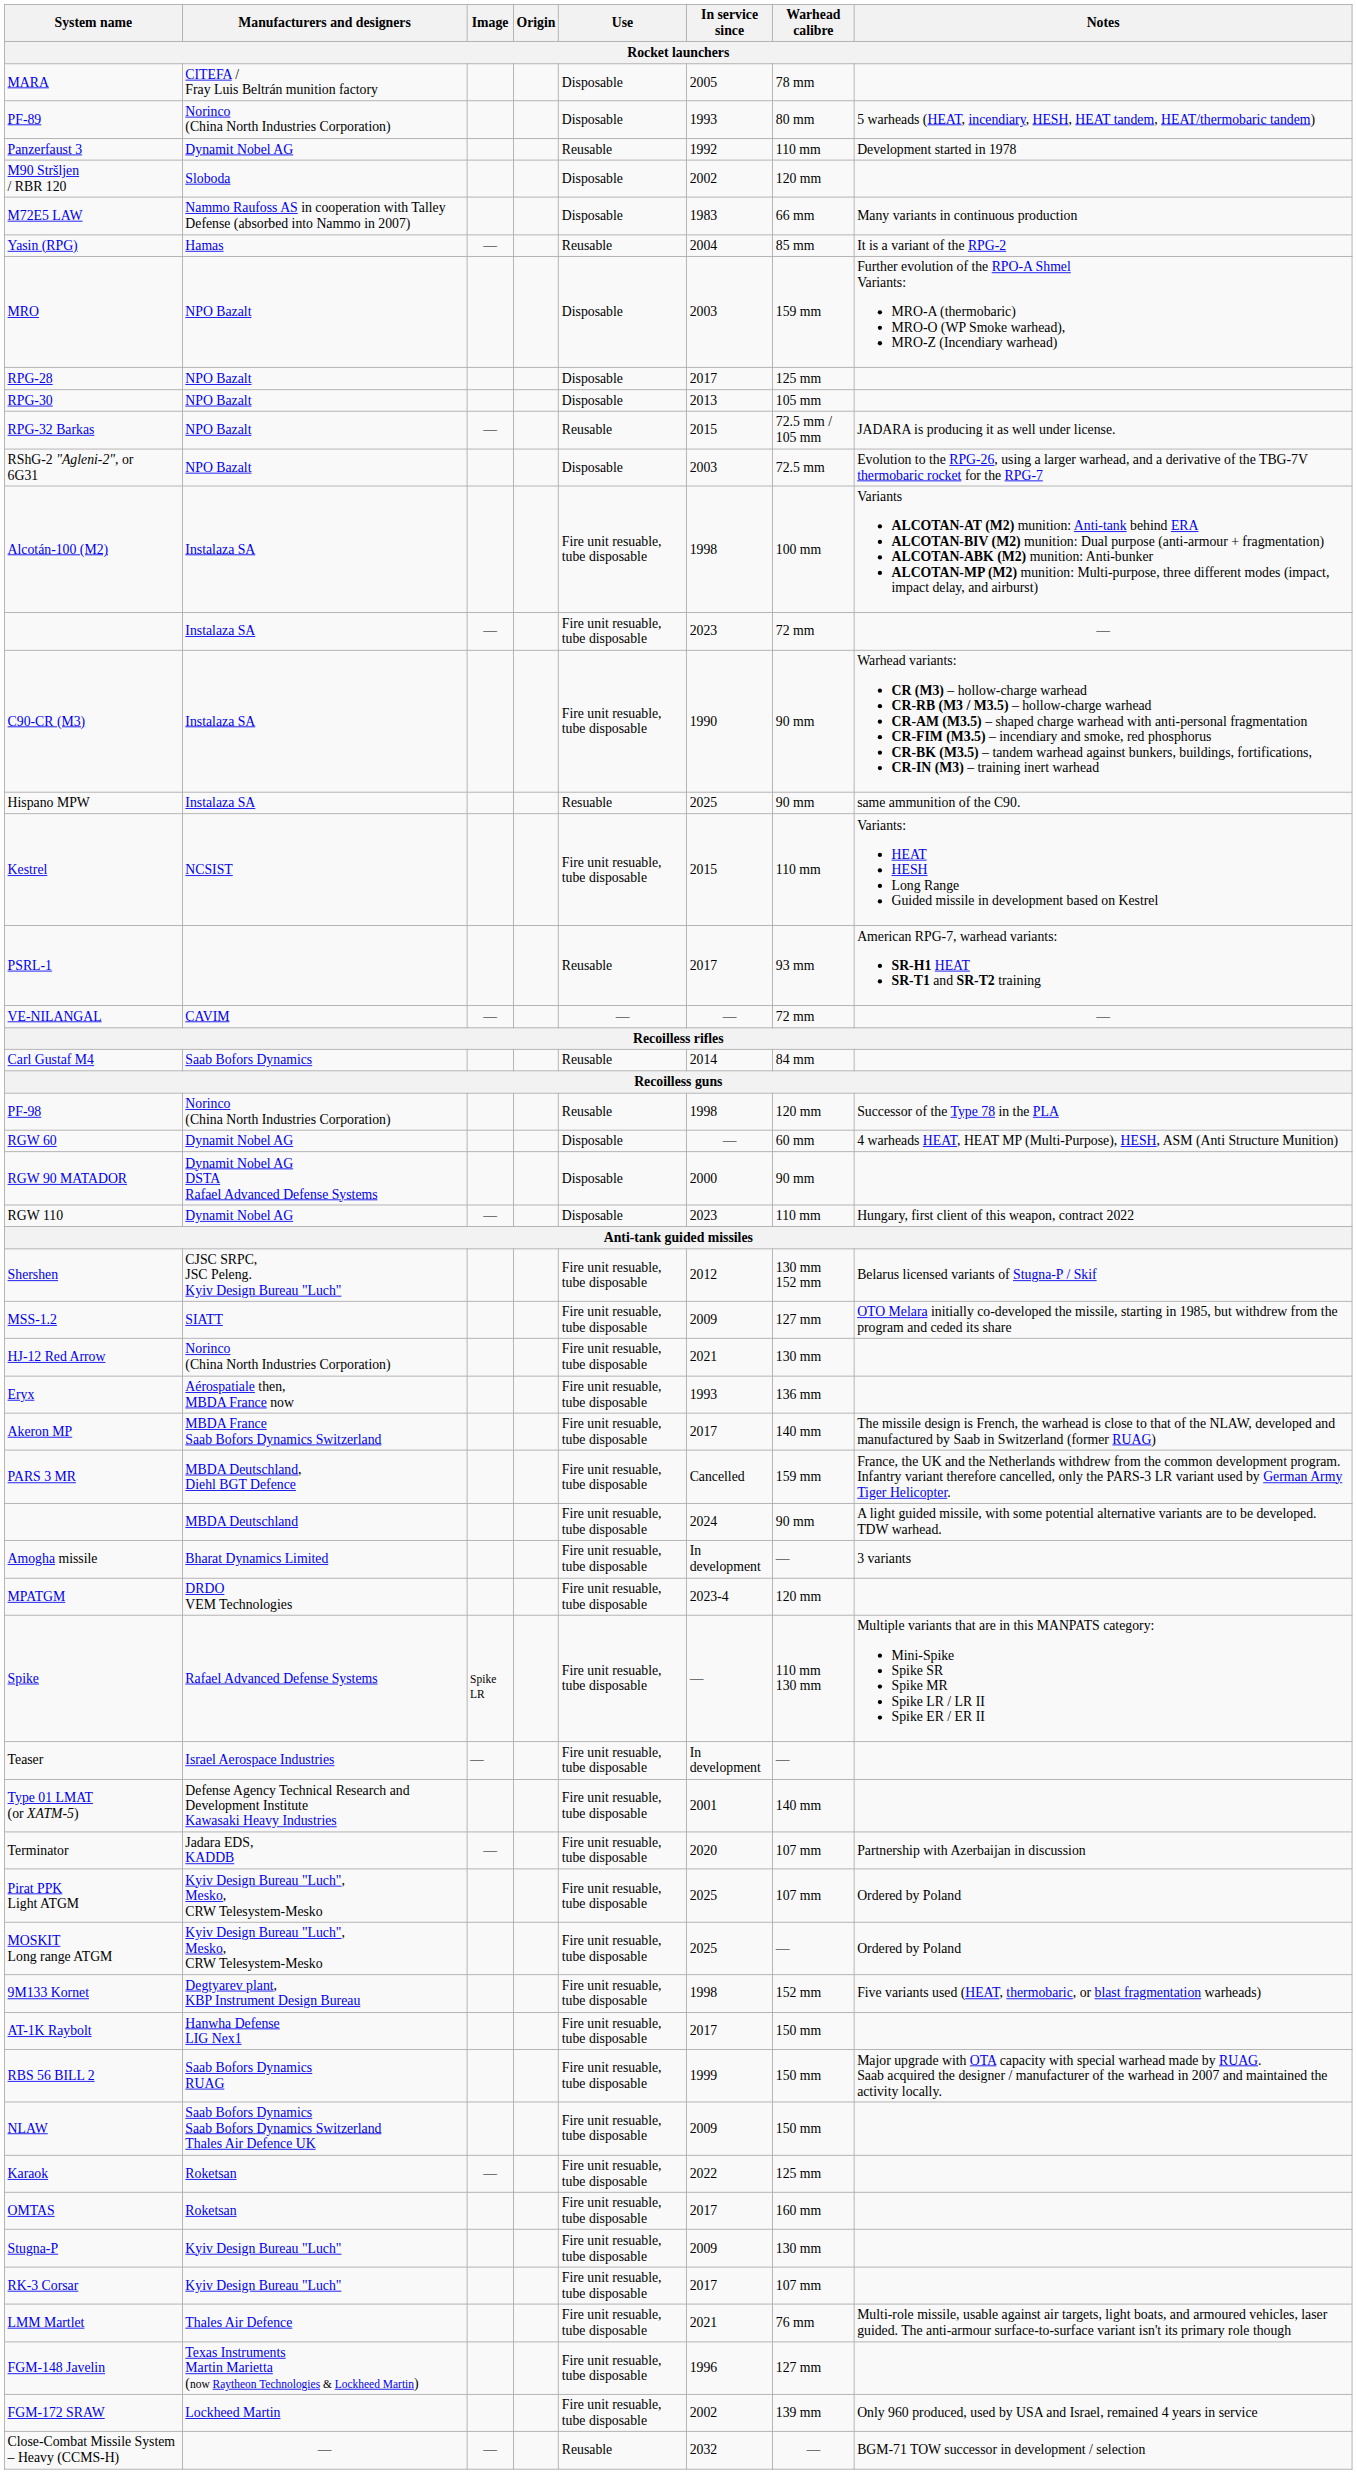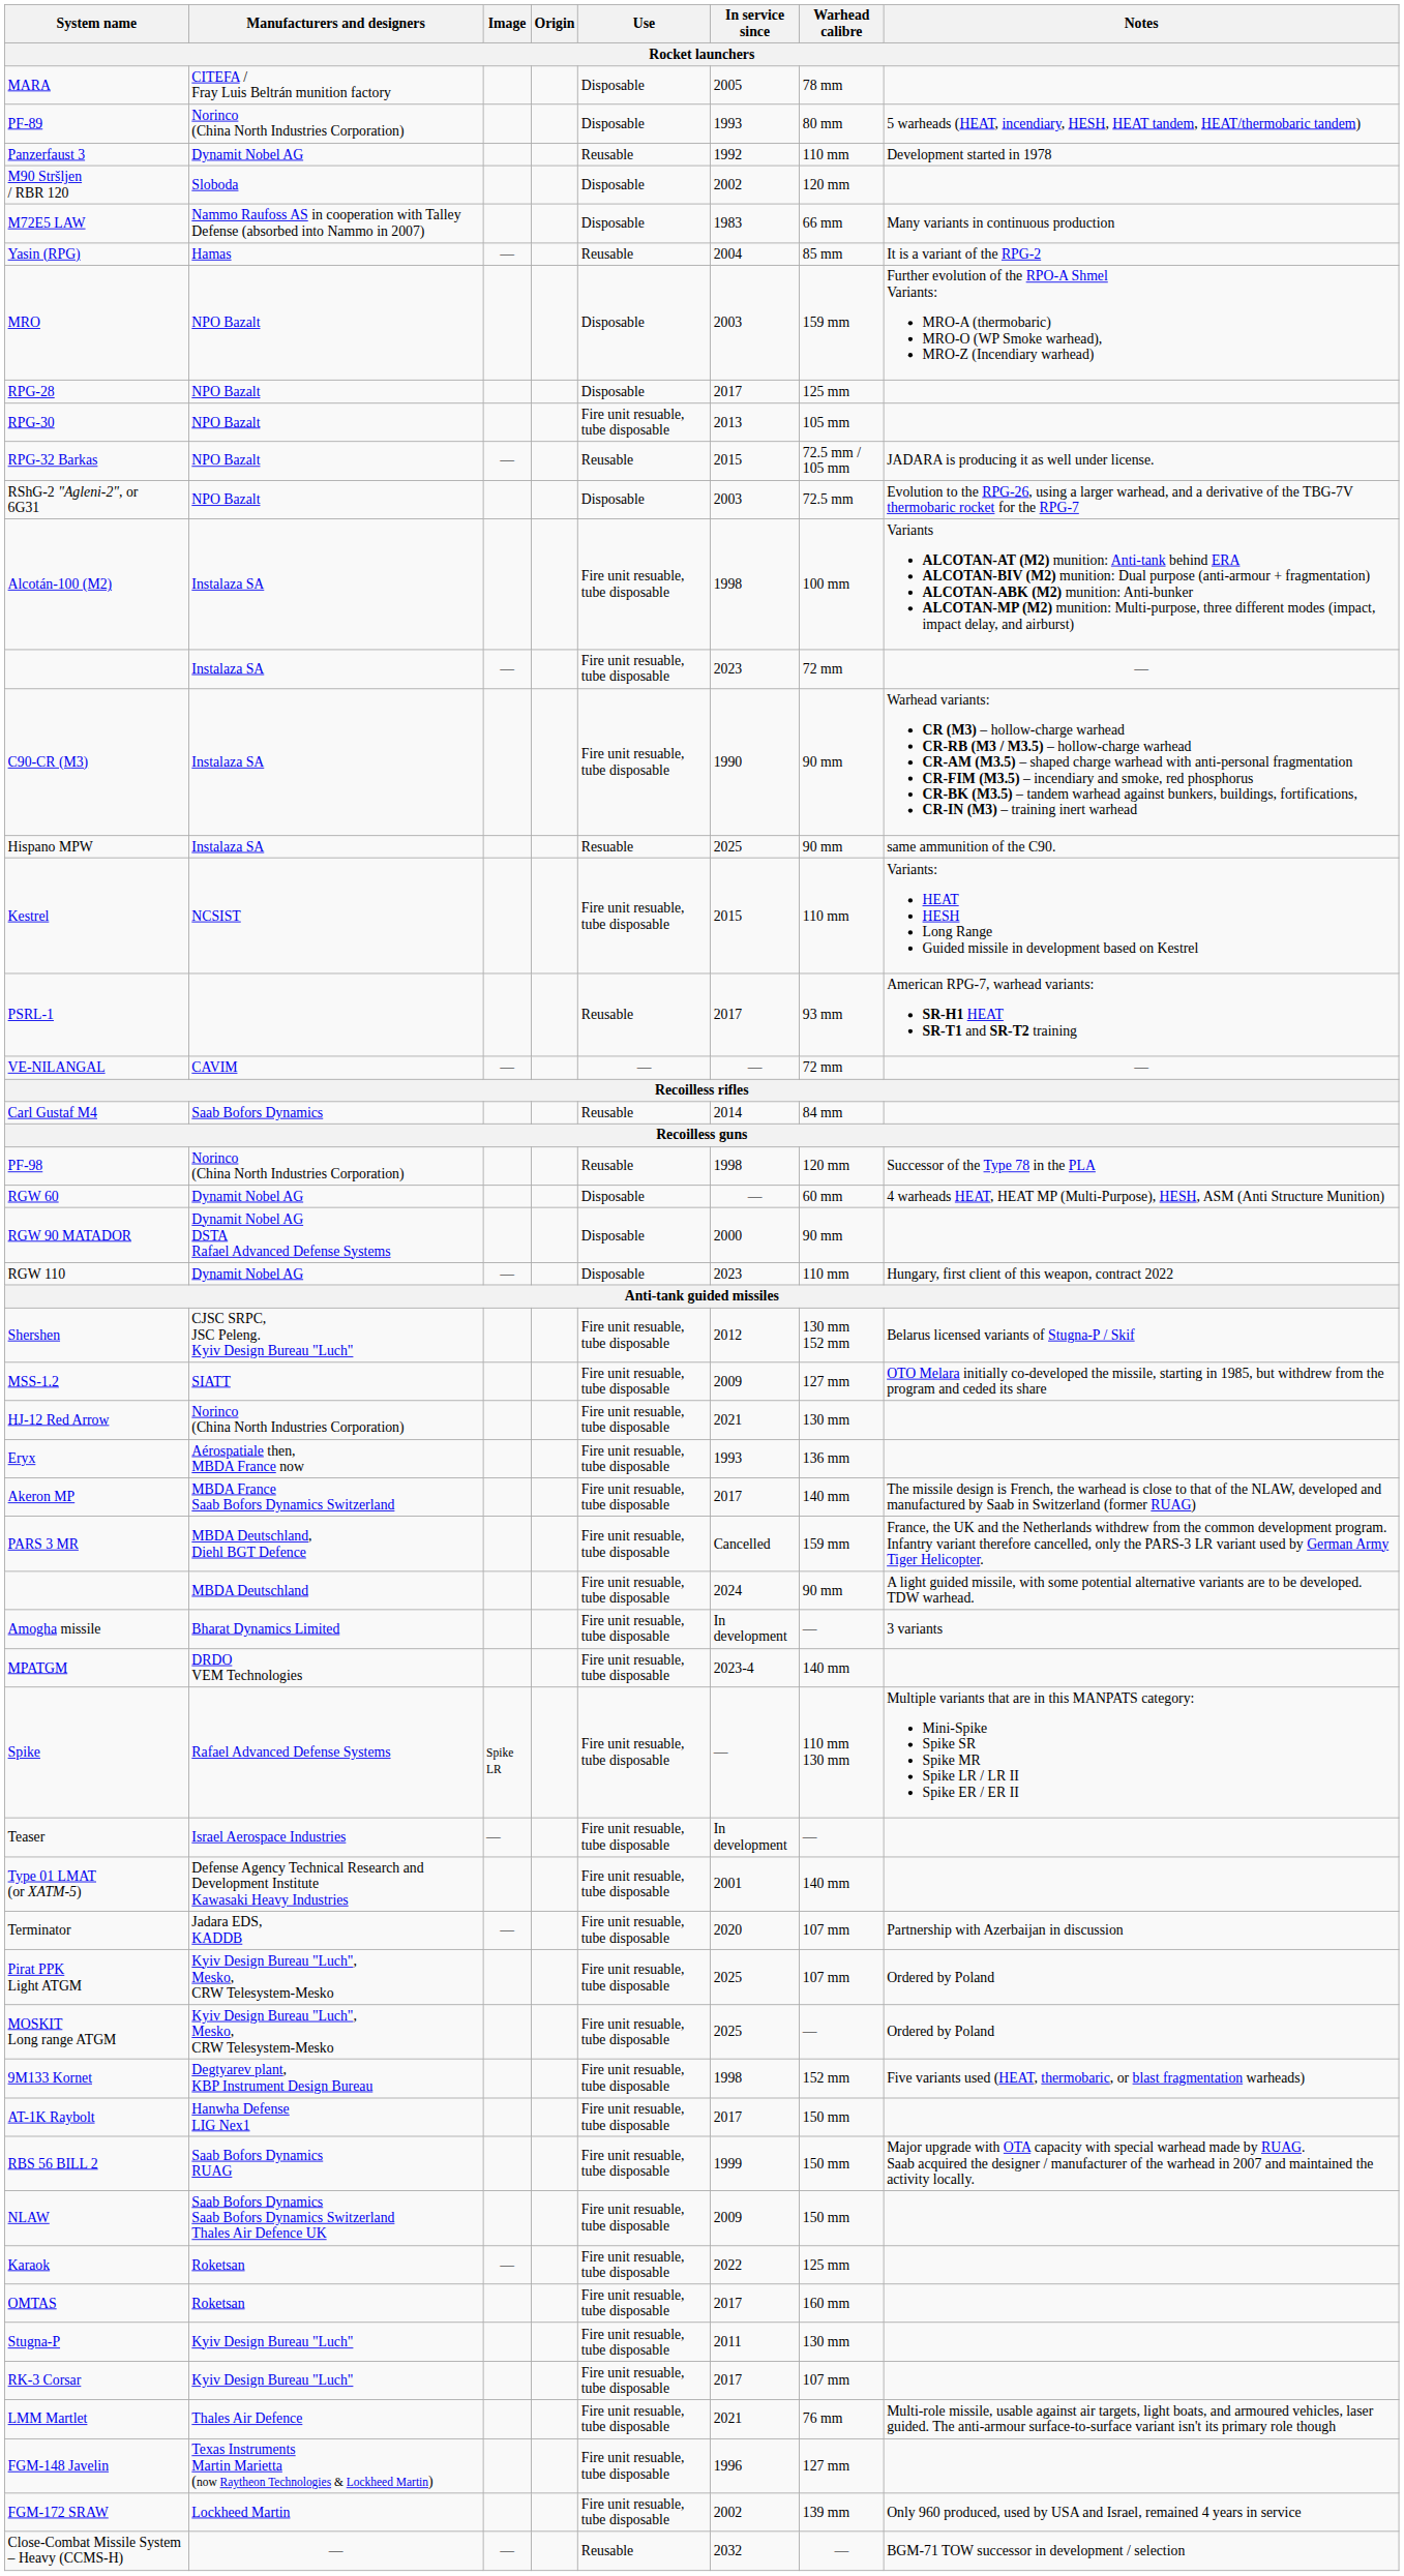RPG-30 | Use: Disposable -> Fire unit resuable, tube disposable
MPATGM | Warhead calibre: 120 mm -> 140 mm
Stugna-P | In service since: 2009 -> 2011
